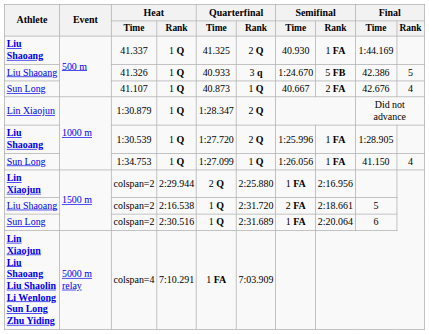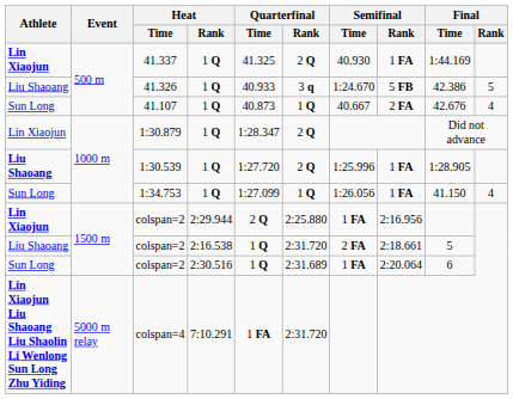41.337 | Athlete: Liu Shaoang -> Lin Xiaojun
colspan=4 | Quarterfinal / Rank: 7:03.909 -> 2:31.720
